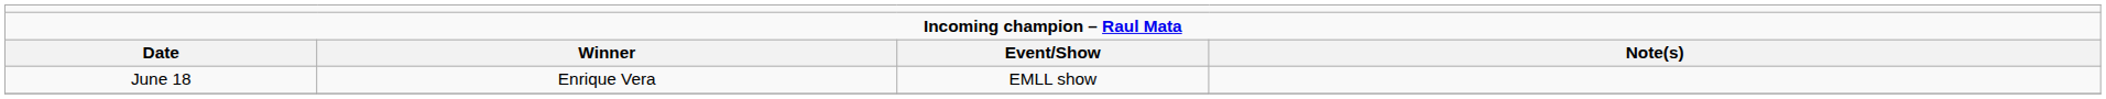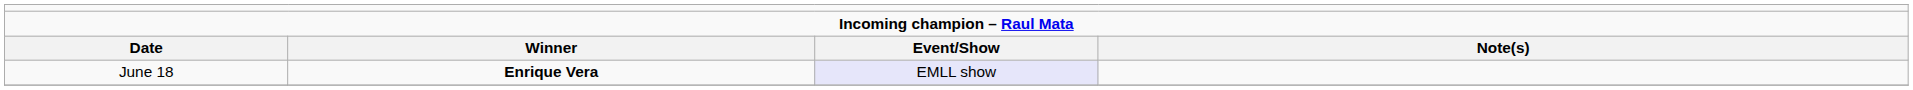June 18 | column 2: normal -> bold
June 18 | column 3: no background -> lavender background
